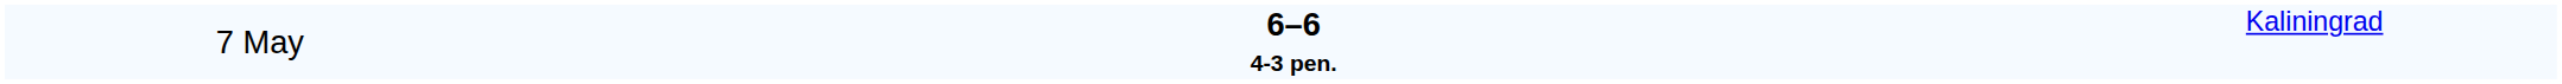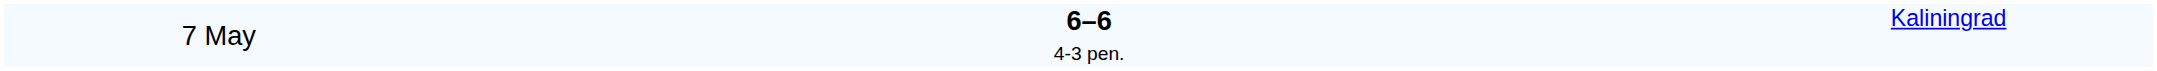4-3 pen. | column 2: bold -> normal
